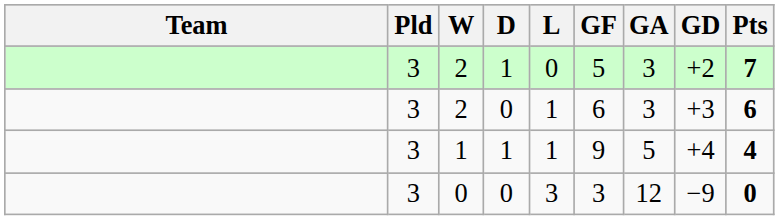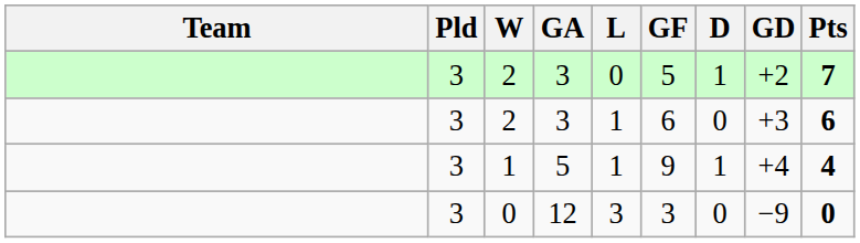columns swapped: D <-> GA
